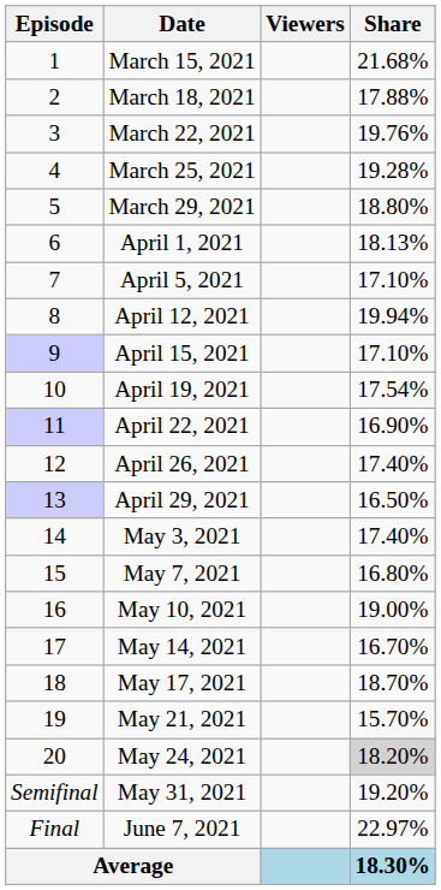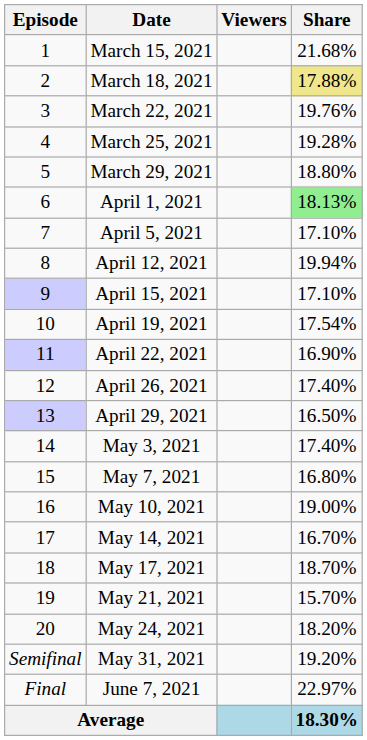March 18, 2021 | Share: no background -> khaki background
April 1, 2021 | Share: no background -> lightgreen background
May 24, 2021 | Share: lightgrey background -> no background
